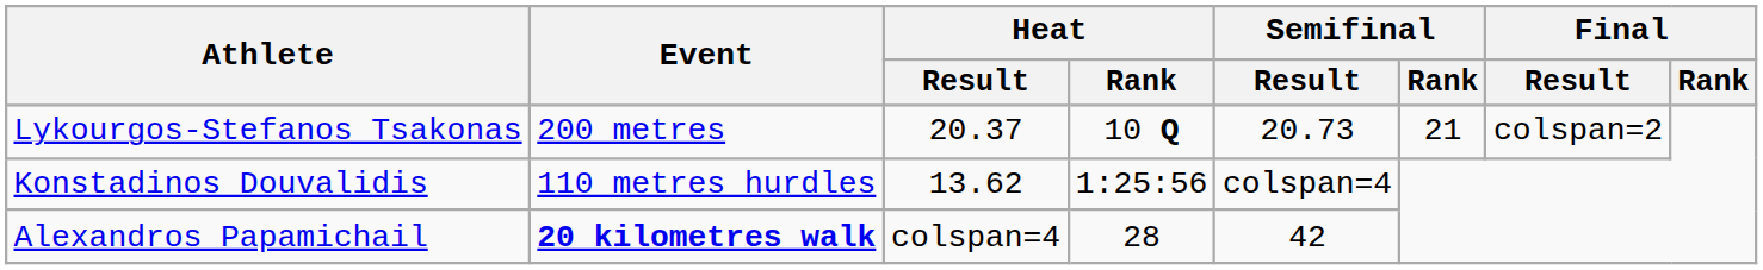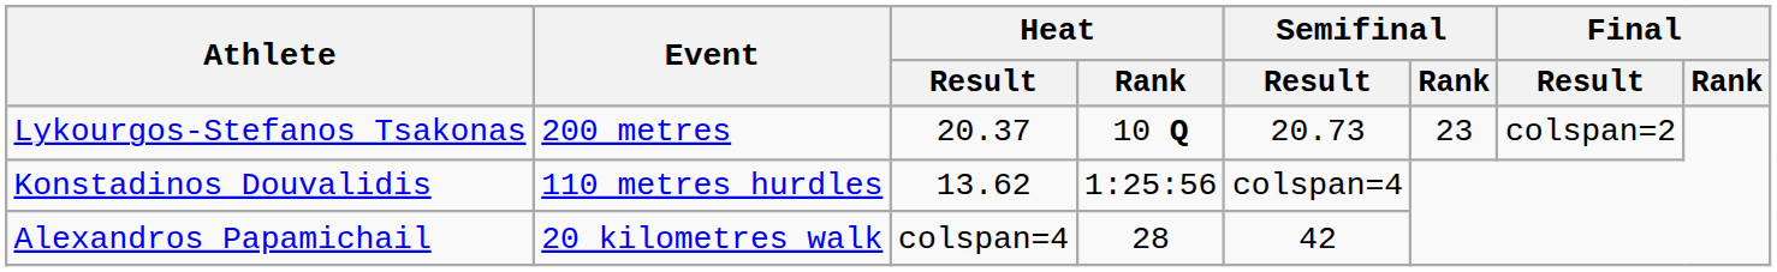Lykourgos-Stefanos Tsakonas | Semifinal / Rank: 21 -> 23
Alexandros Papamichail | Event: bold -> normal
